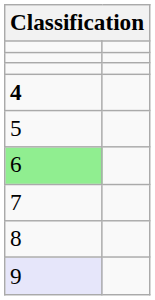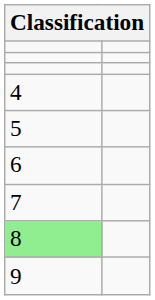row 5 | column 1: bold -> normal
row 7 | column 1: lightgreen background -> no background
row 9 | column 1: no background -> lightgreen background
row 10 | column 1: lavender background -> no background
